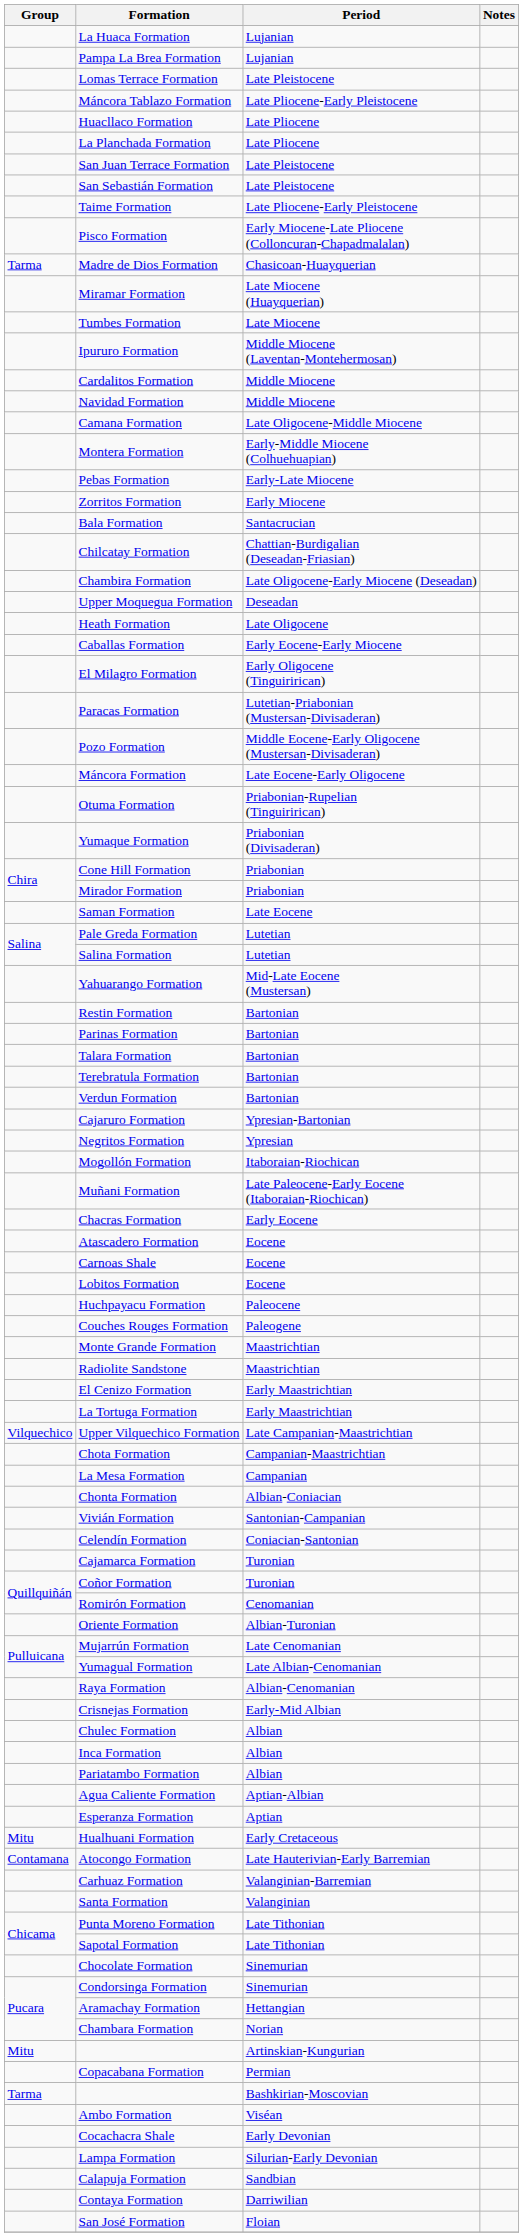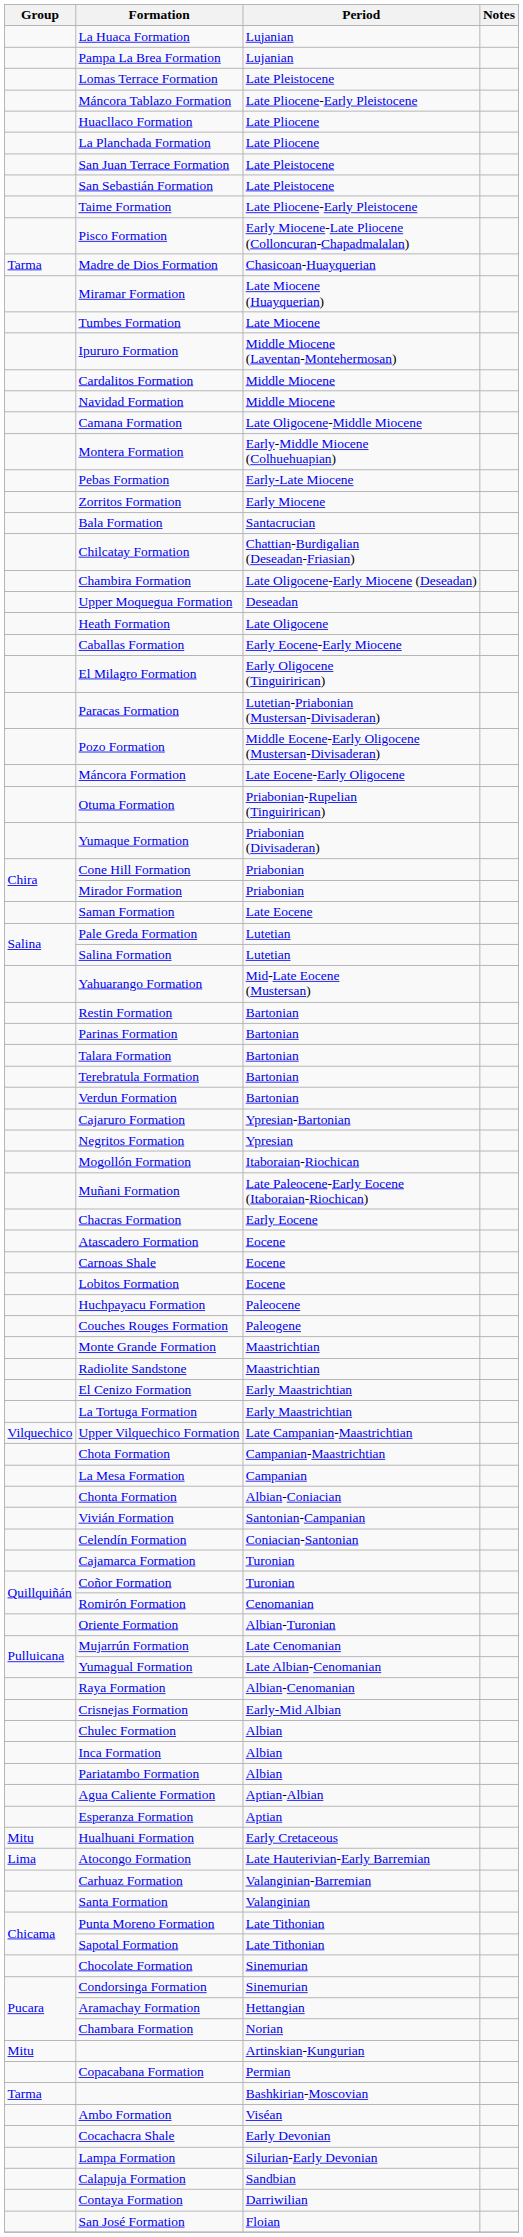Atocongo Formation | Group: Contamana -> Lima
